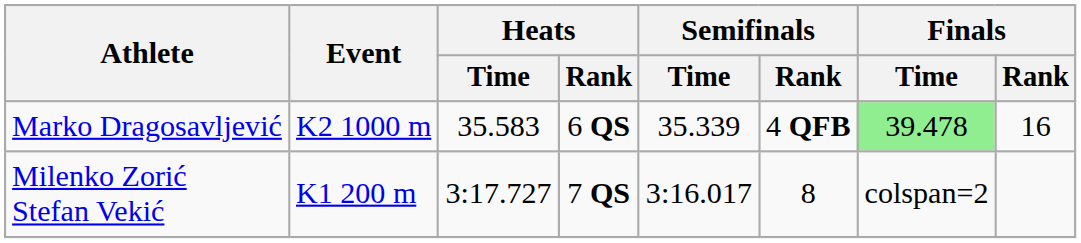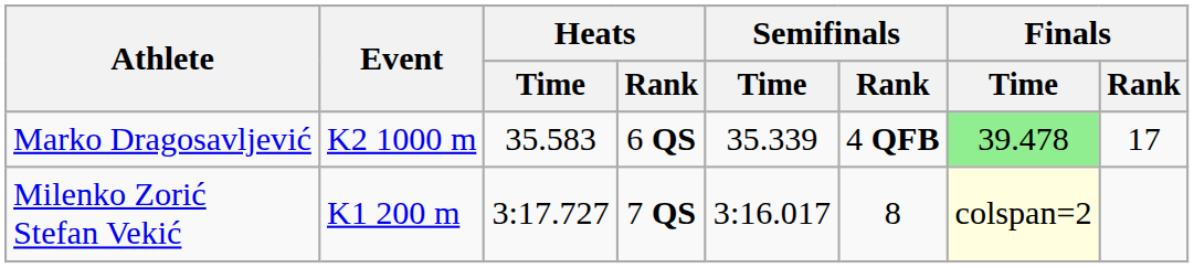Marko Dragosavljević | Finals / Rank: 16 -> 17
Milenko Zorić Stefan Vekić | Finals / Time: no background -> lightyellow background
